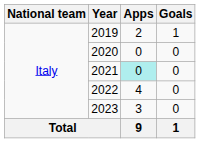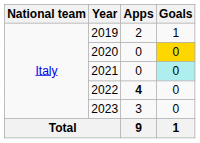2020 | Goals: no background -> gold background
2021 | Apps: paleturquoise background -> no background
2021 | Goals: no background -> paleturquoise background
2022 | Apps: normal -> bold
